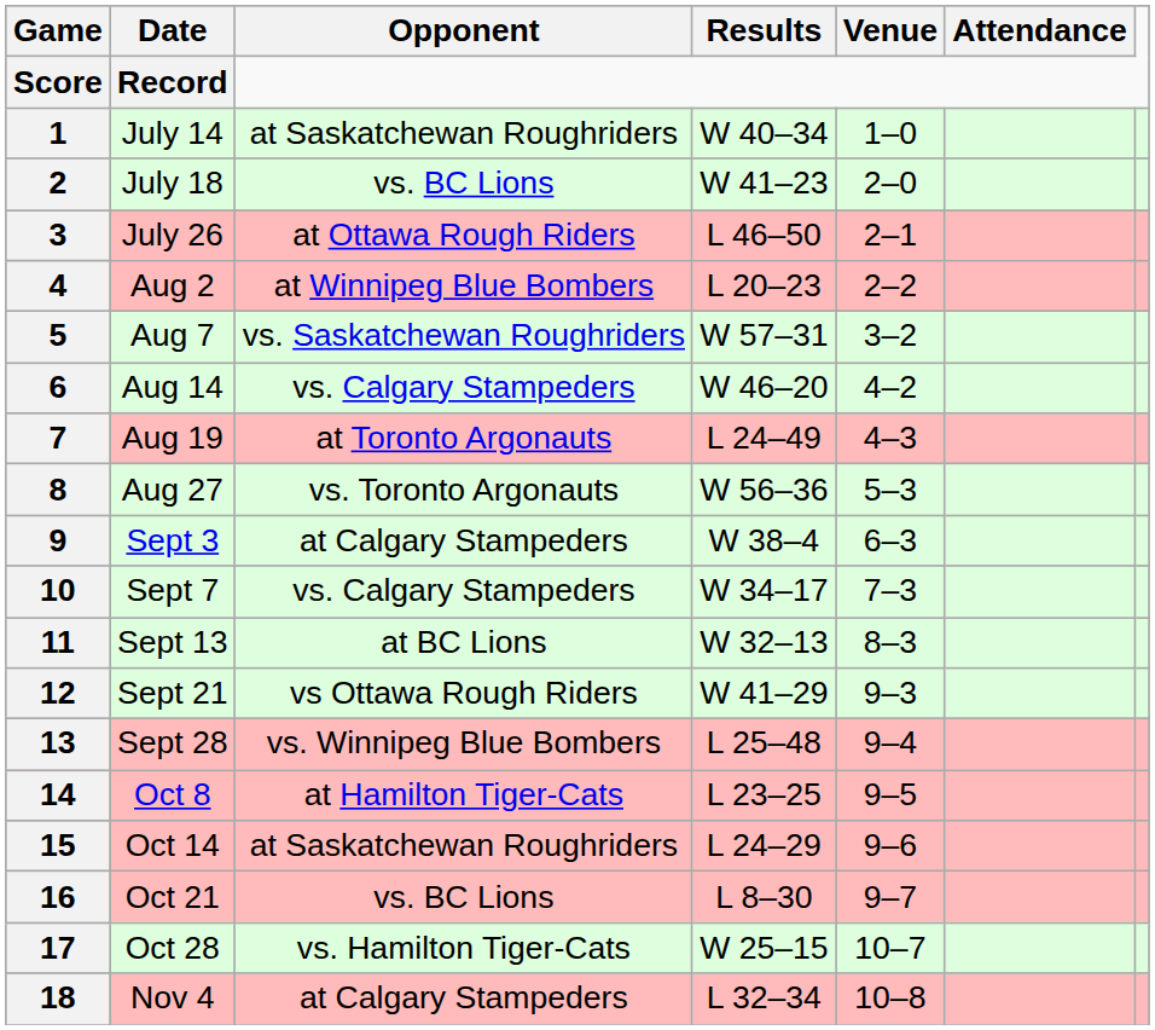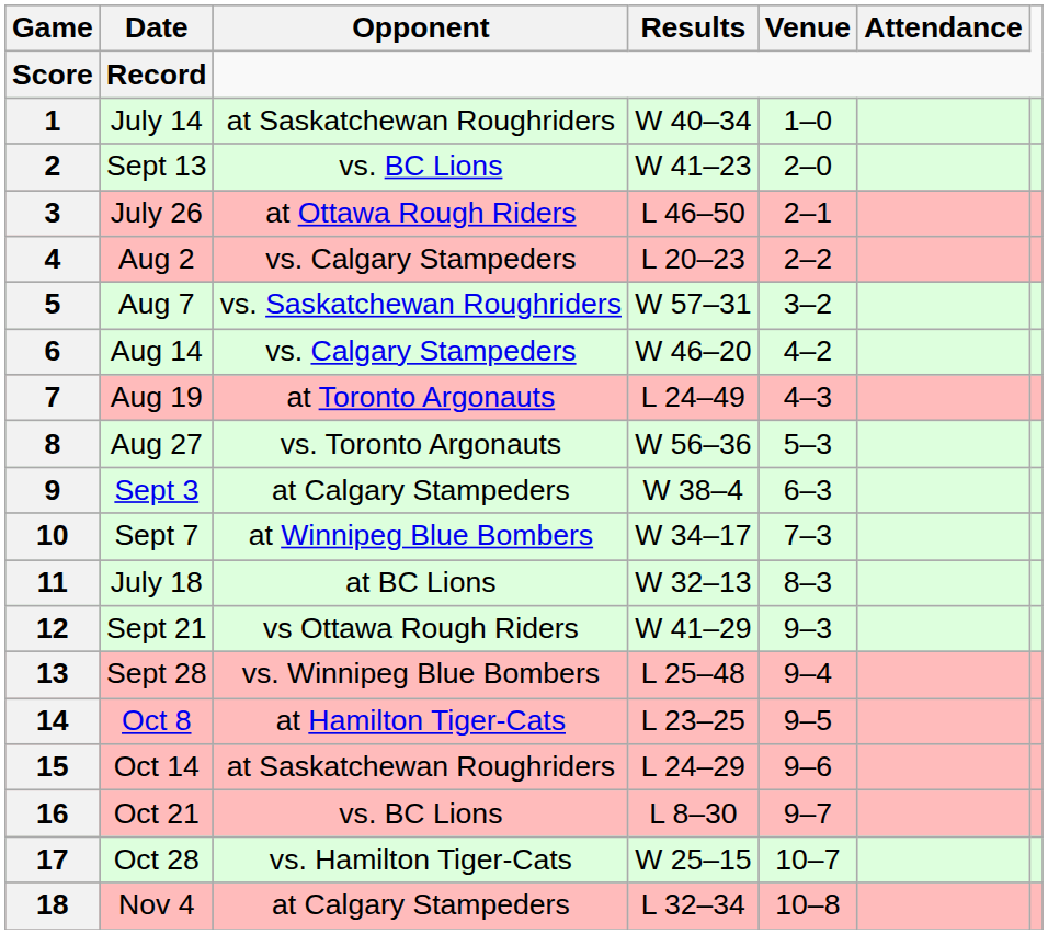2 | Date / Record: July 18 -> Sept 13
4 | Opponent: at Winnipeg Blue Bombers -> vs. Calgary Stampeders
10 | Opponent: vs. Calgary Stampeders -> at Winnipeg Blue Bombers
11 | Date / Record: Sept 13 -> July 18
